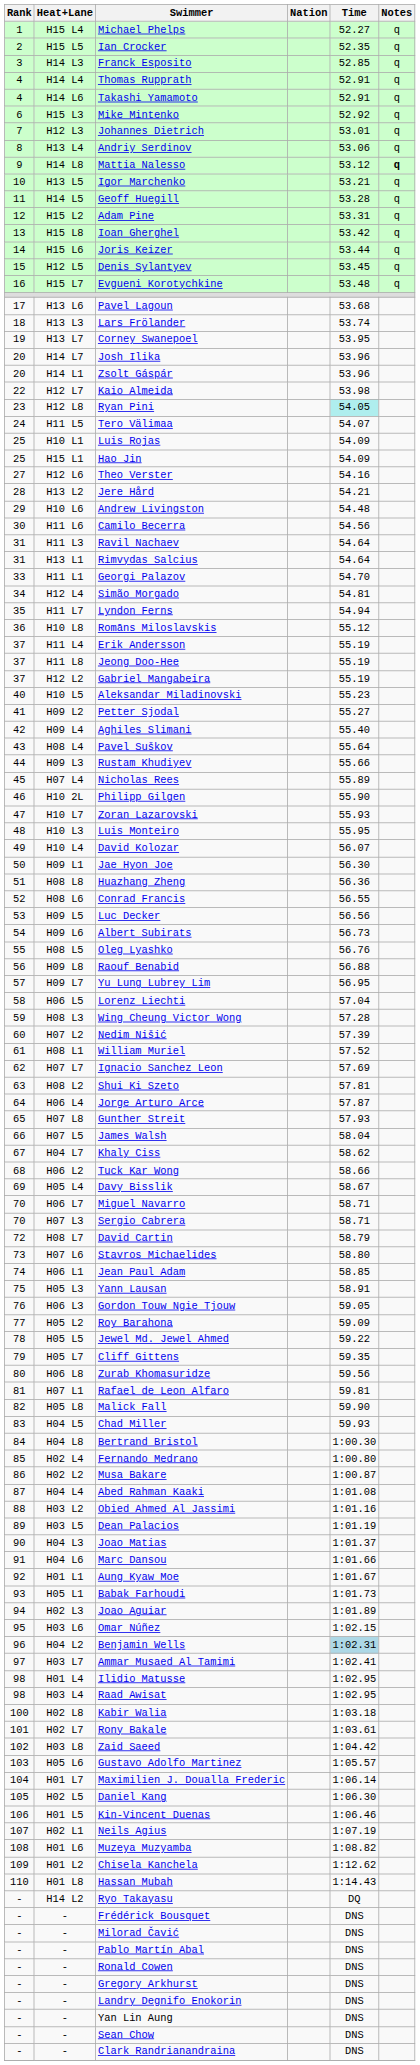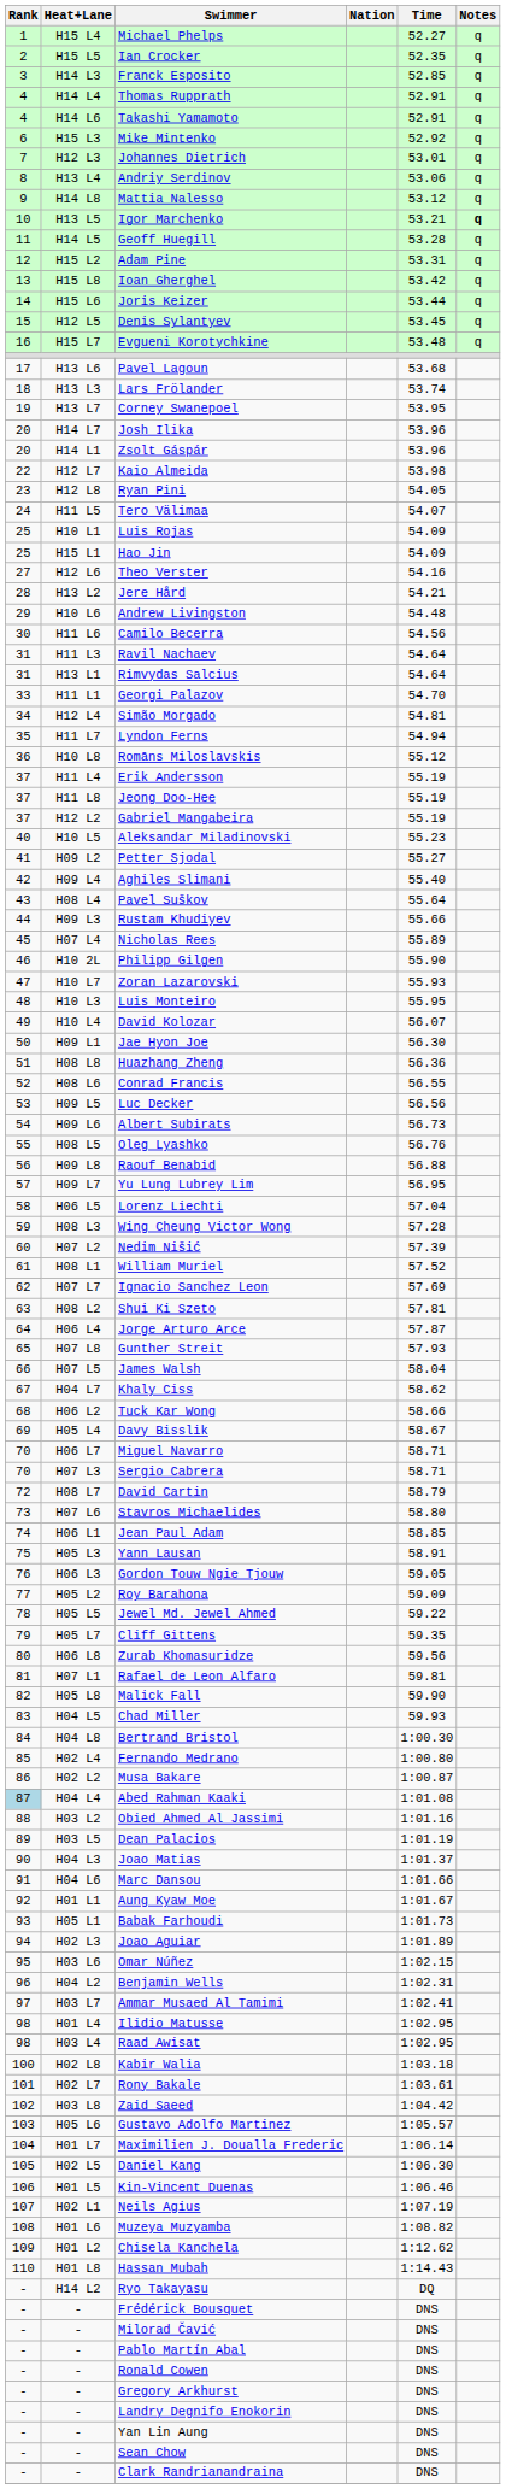Mattia Nalesso | Notes: bold -> normal
Igor Marchenko | Notes: normal -> bold
Ryan Pini | Time: paleturquoise background -> no background
Abed Rahman Kaaki | Rank: no background -> lightblue background
Benjamin Wells | Time: lightblue background -> no background
